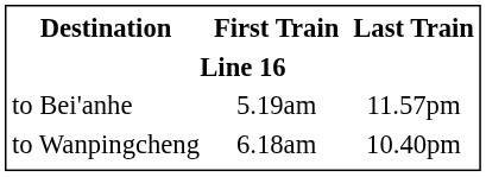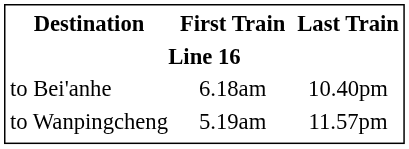to Bei'anhe | First Train: 5.19am -> 6.18am
to Bei'anhe | Last Train: 11.57pm -> 10.40pm
to Wanpingcheng | First Train: 6.18am -> 5.19am
to Wanpingcheng | Last Train: 10.40pm -> 11.57pm
